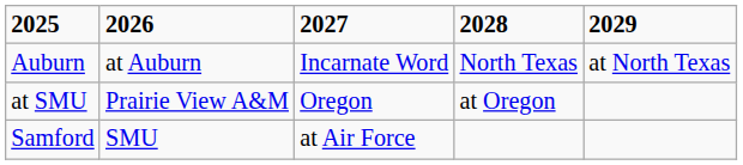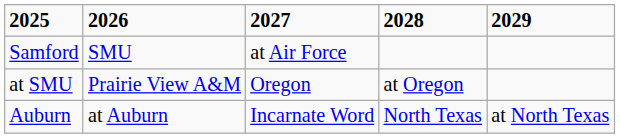rows swapped: Auburn <-> Samford
